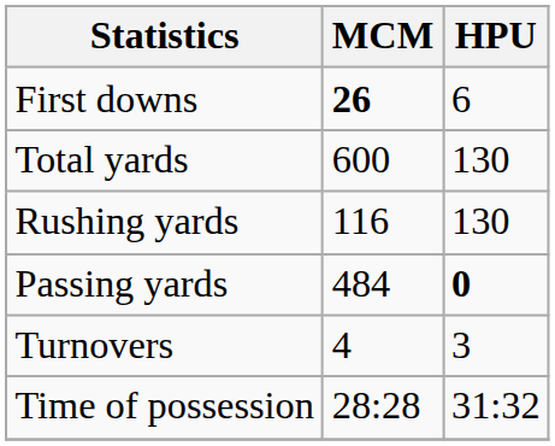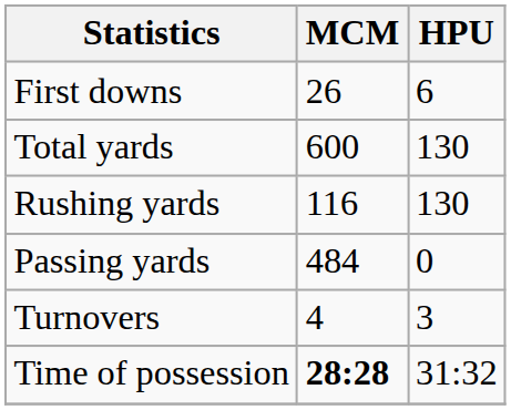First downs | MCM: bold -> normal
Passing yards | HPU: bold -> normal
Time of possession | MCM: normal -> bold
